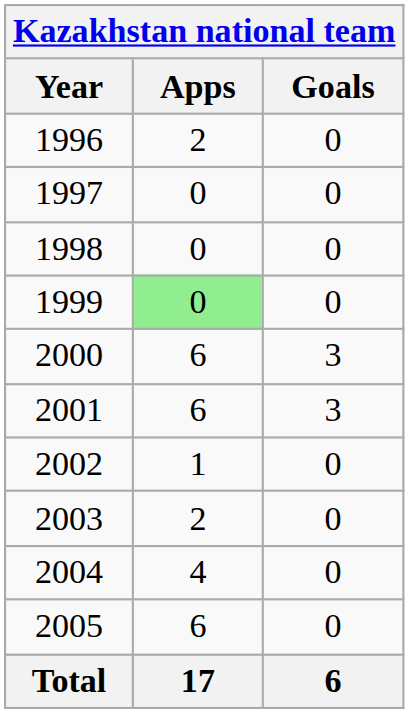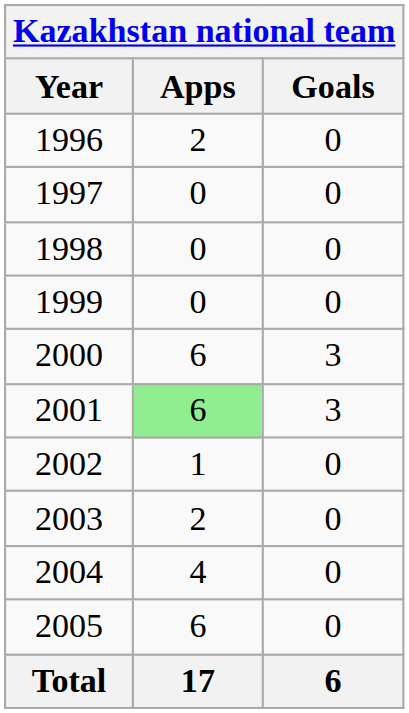1999 | Apps: lightgreen background -> no background
2001 | Apps: no background -> lightgreen background
